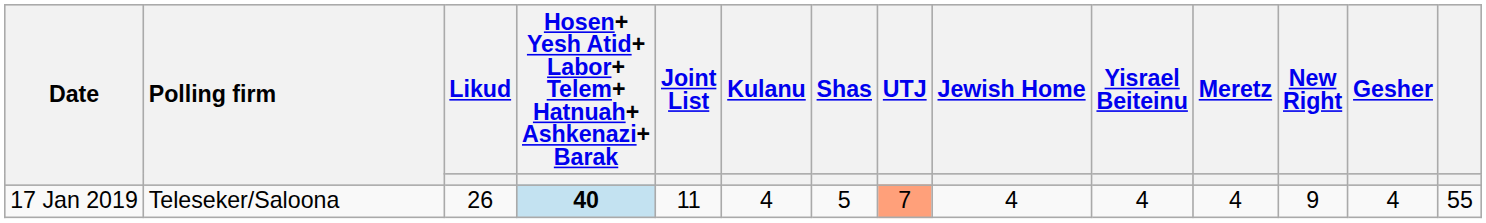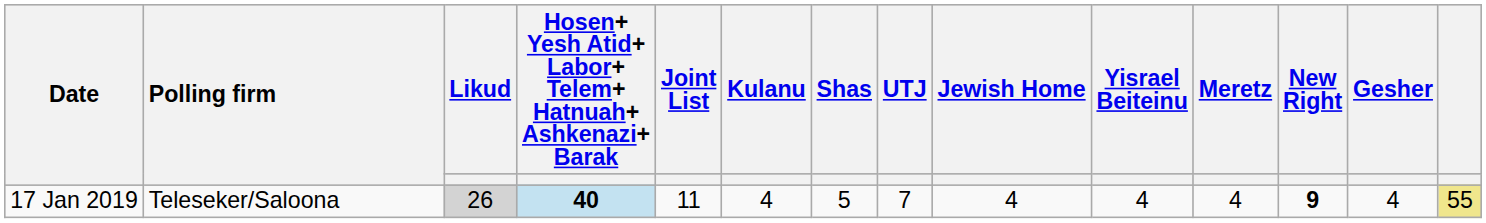17 Jan 2019 | Likud: no background -> lightgrey background
17 Jan 2019 | UTJ: lightsalmon background -> no background
17 Jan 2019 | New Right: normal -> bold
17 Jan 2019 | column 14: no background -> khaki background
